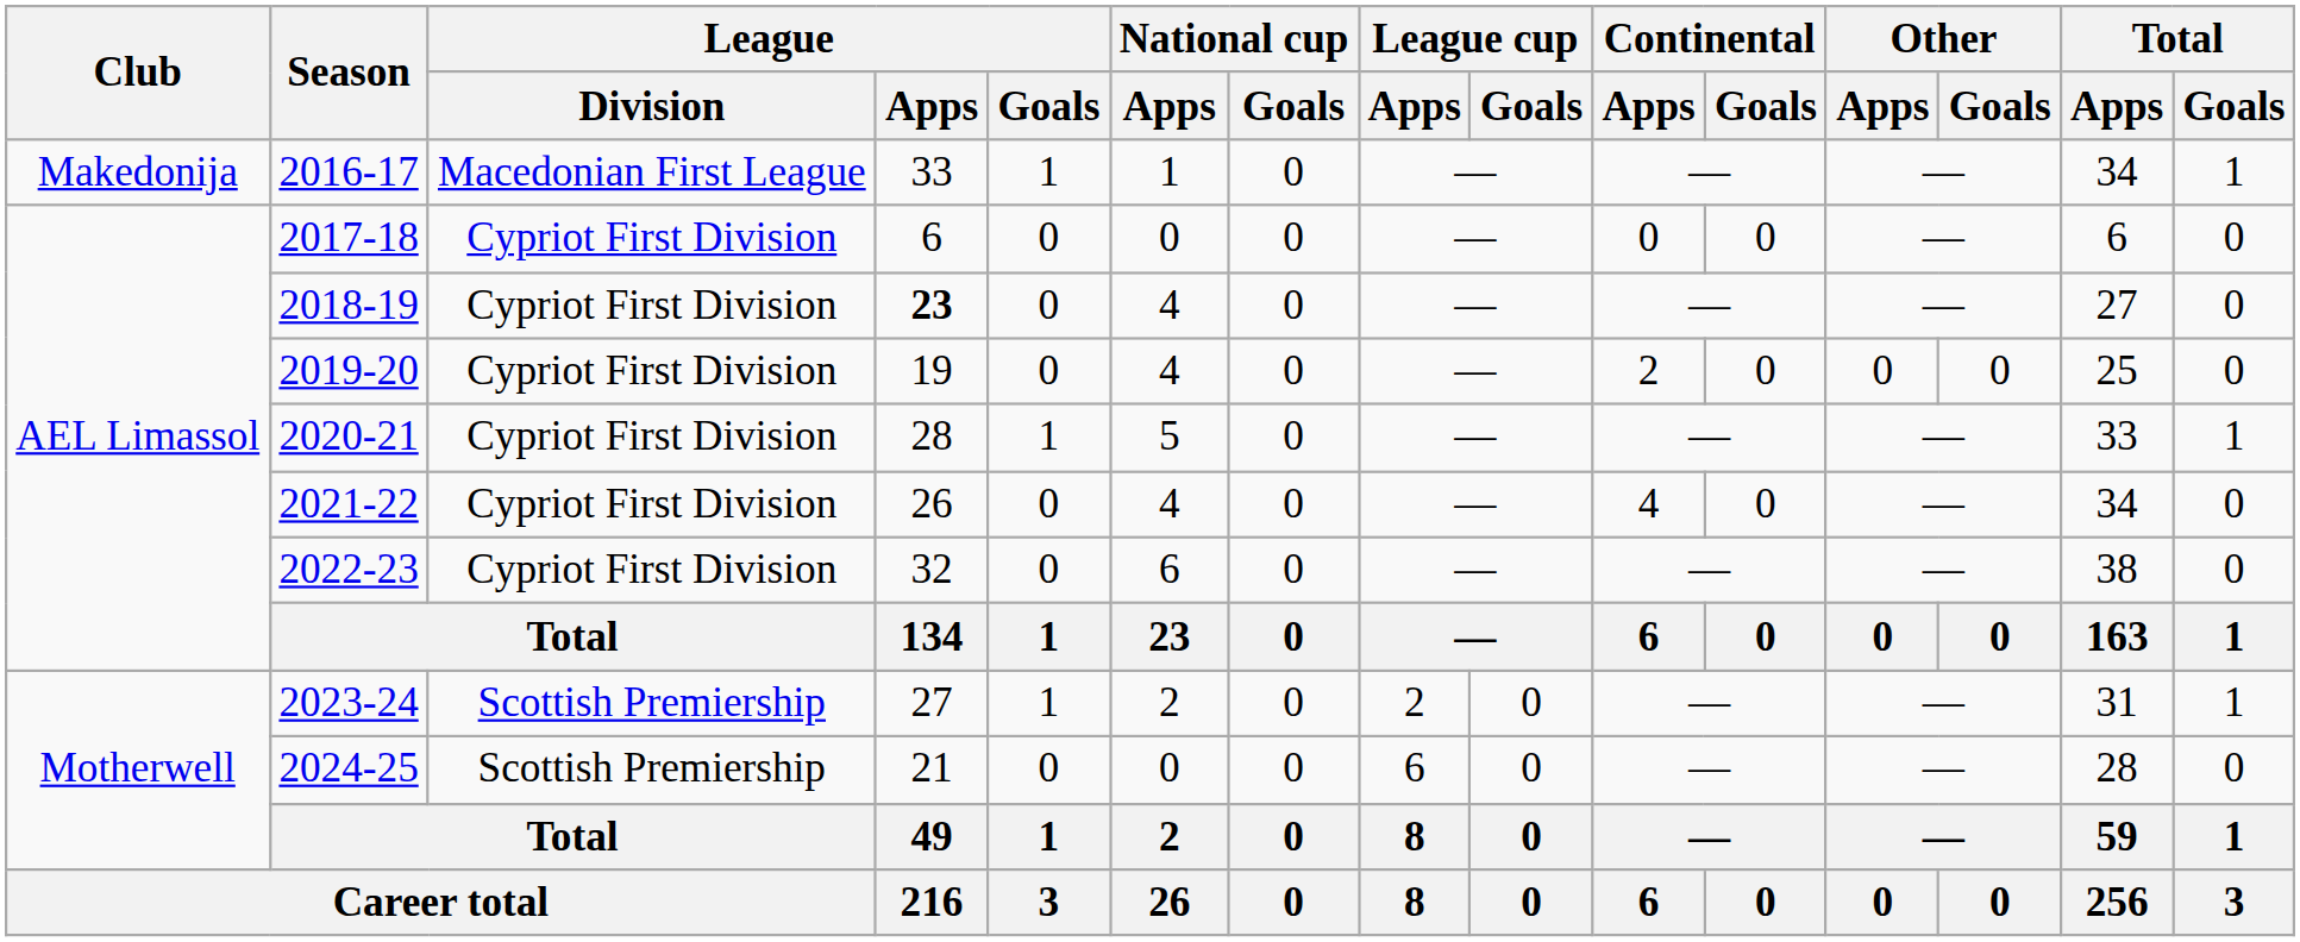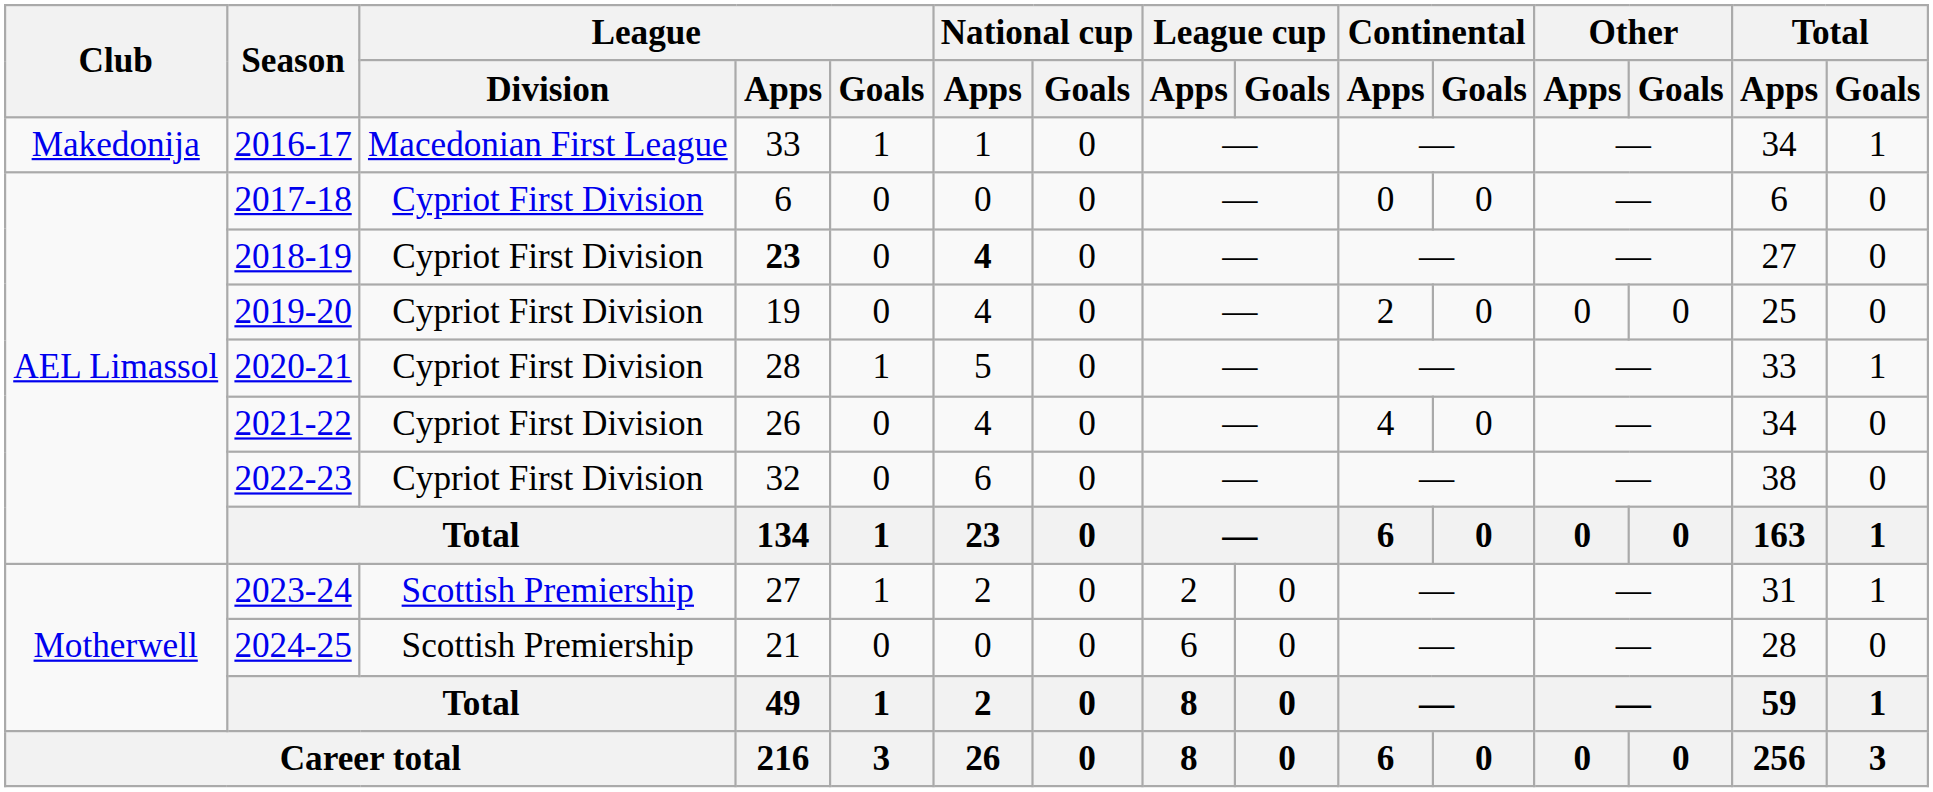2018-19 | National cup / Apps: normal -> bold
